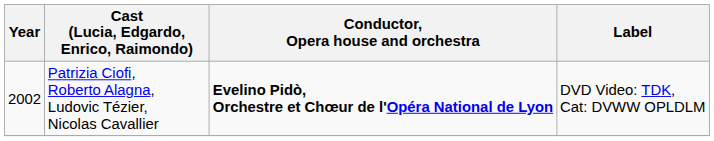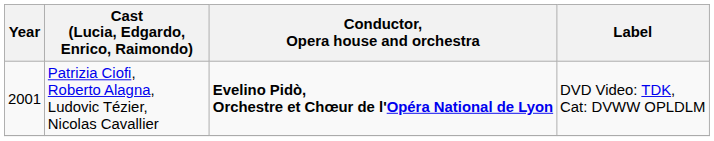row 2 | Year: 2002 -> 2001
